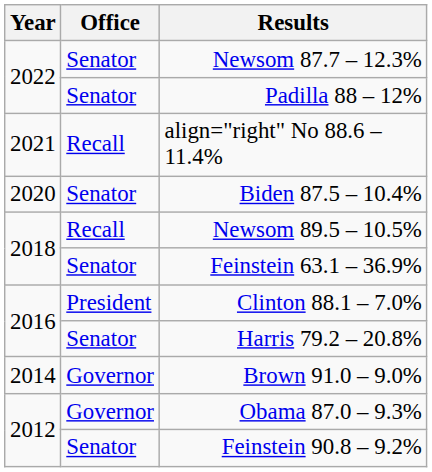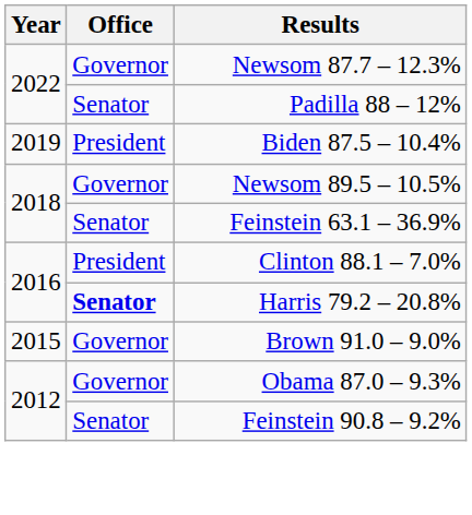Newsom 87.7 – 12.3% | Office: Senator -> Governor
- row: 2021 | Recall | align="right" No 88.6 – 11.4%
Biden 87.5 – 10.4% | Year: 2020 -> 2019
Biden 87.5 – 10.4% | Office: Senator -> President
Newsom 89.5 – 10.5% | Office: Recall -> Governor
Harris 79.2 – 20.8% | Office: normal -> bold
Brown 91.0 – 9.0% | Year: 2014 -> 2015
